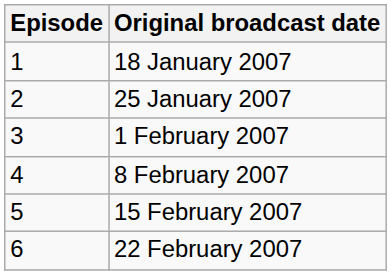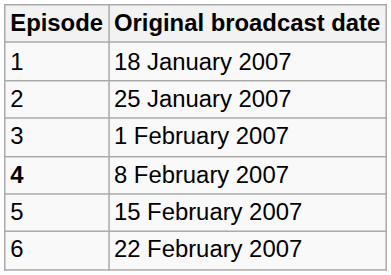8 February 2007 | Episode: normal -> bold
